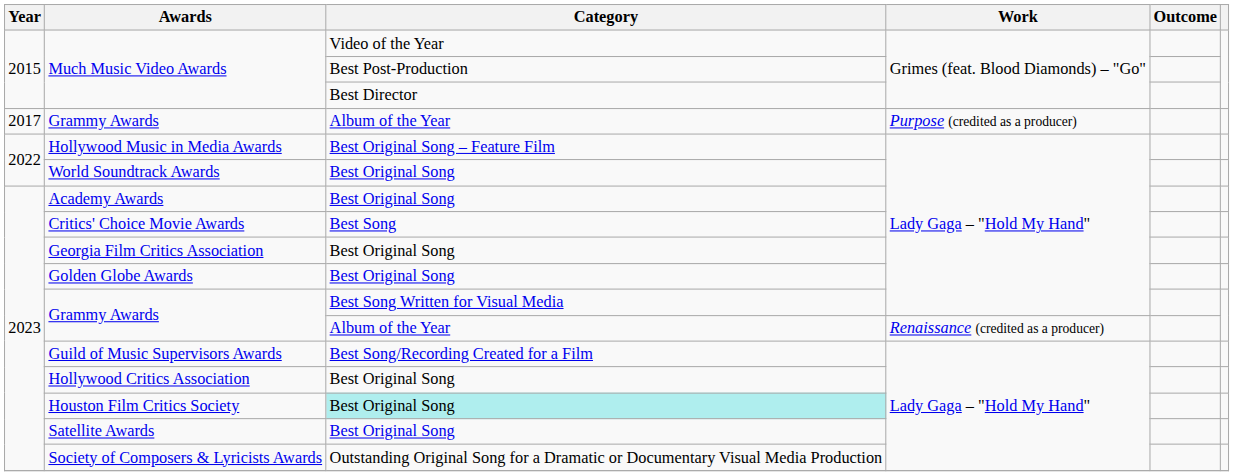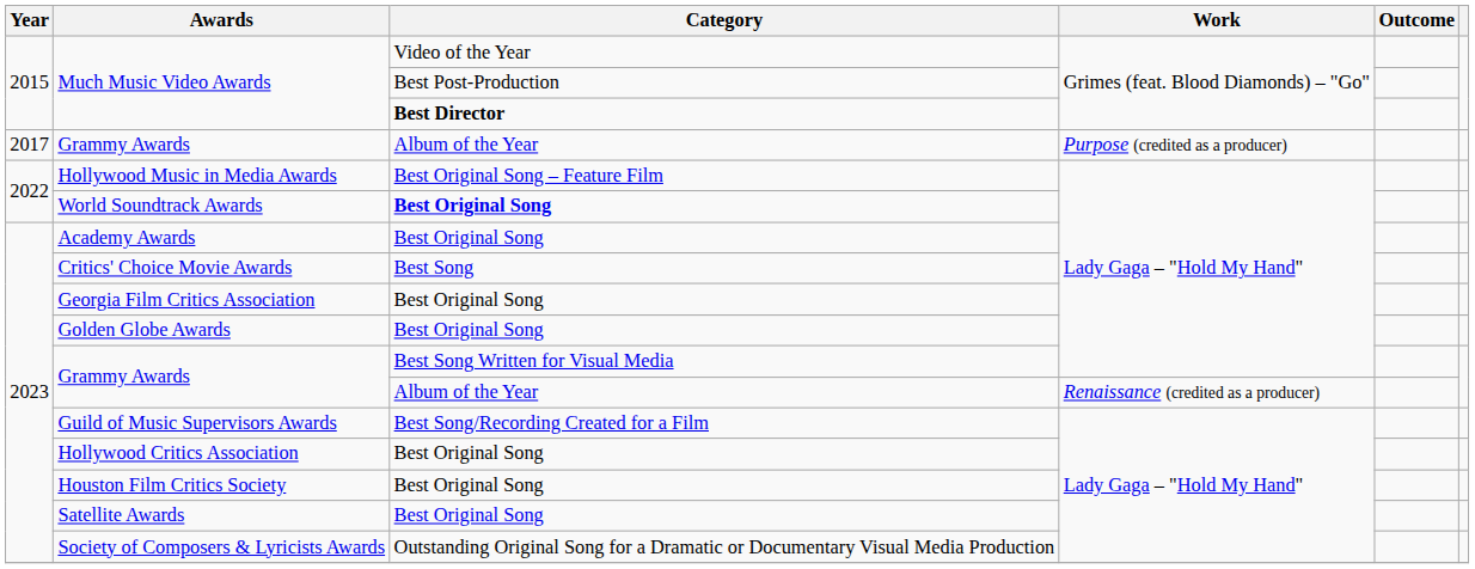Much Music Video Awards / Best Director | Category: normal -> bold
World Soundtrack Awards | Category: normal -> bold
Houston Film Critics Society | Category: paleturquoise background -> no background
